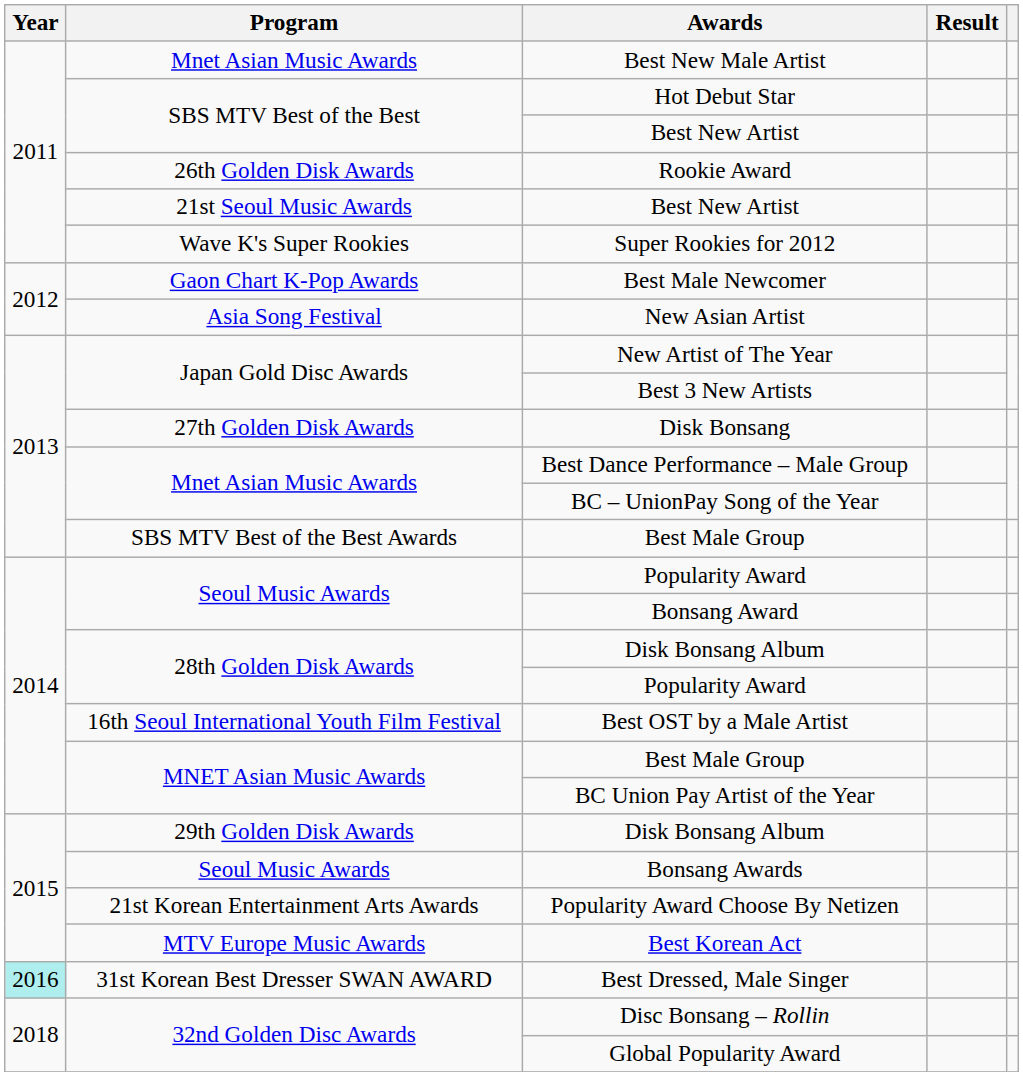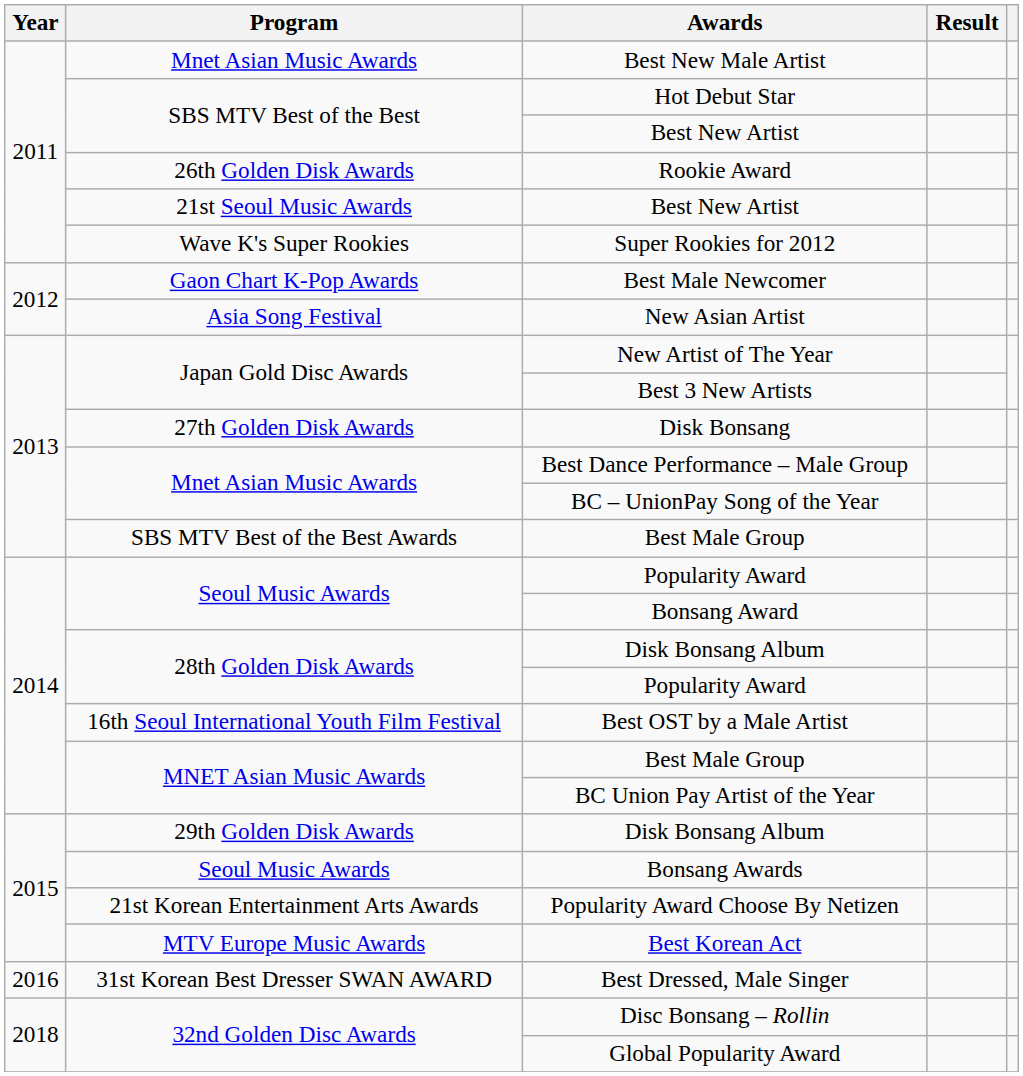Best Dressed, Male Singer | Year: paleturquoise background -> no background
